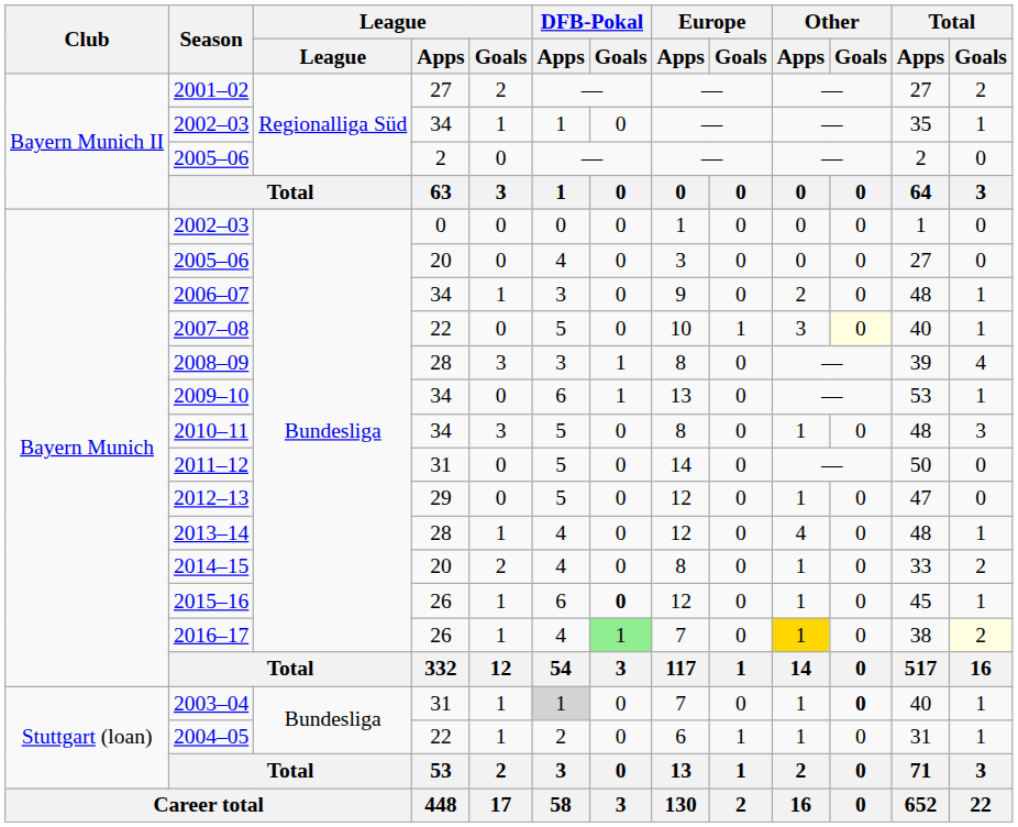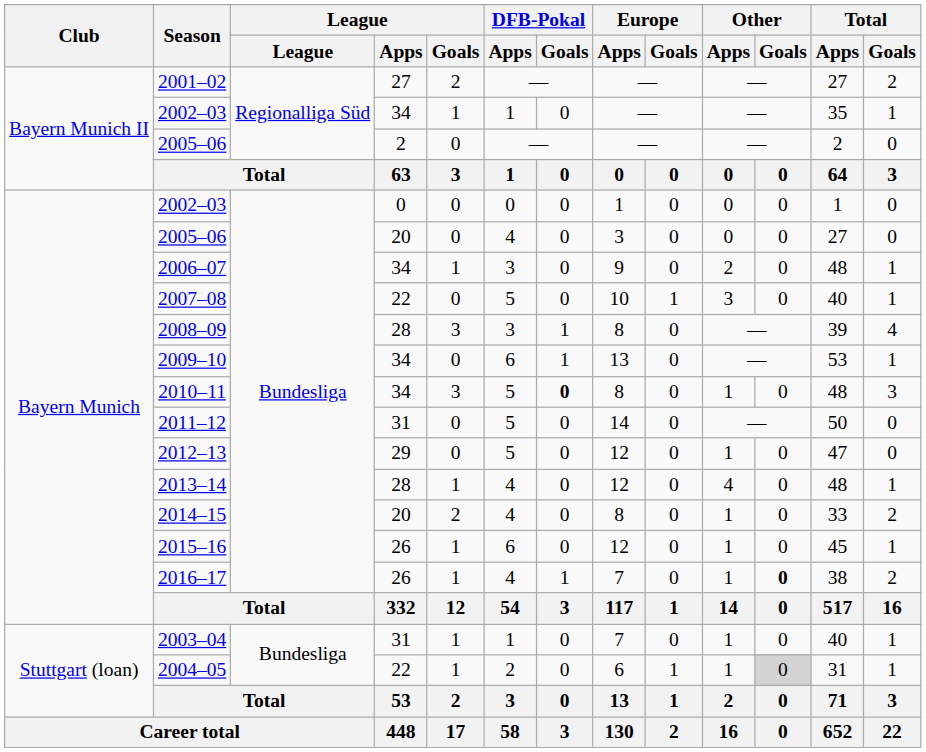2007–08 | Other / Goals: lightyellow background -> no background
2010–11 | DFB-Pokal / Goals: normal -> bold
2015–16 | DFB-Pokal / Goals: bold -> normal
2016–17 | DFB-Pokal / Goals: lightgreen background -> no background
2016–17 | Other / Apps: gold background -> no background
2016–17 | Other / Goals: normal -> bold
2016–17 | Total / Goals: lightyellow background -> no background
2003–04 | DFB-Pokal / Apps: lightgrey background -> no background
2003–04 | Other / Goals: bold -> normal
2004–05 | Other / Goals: no background -> lightgrey background
